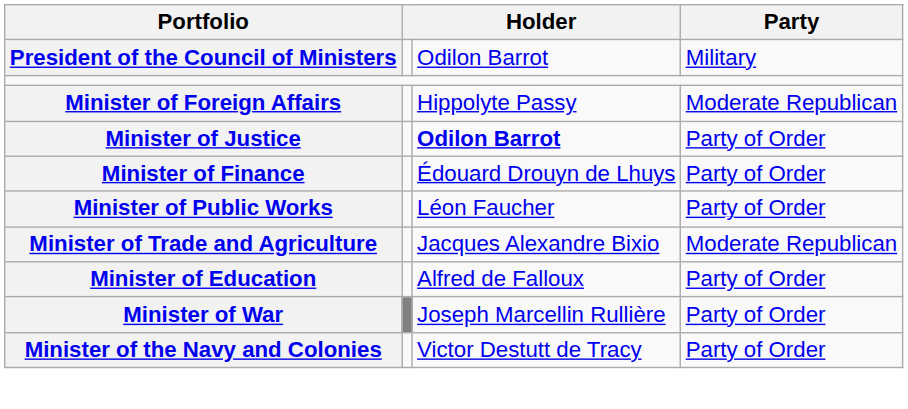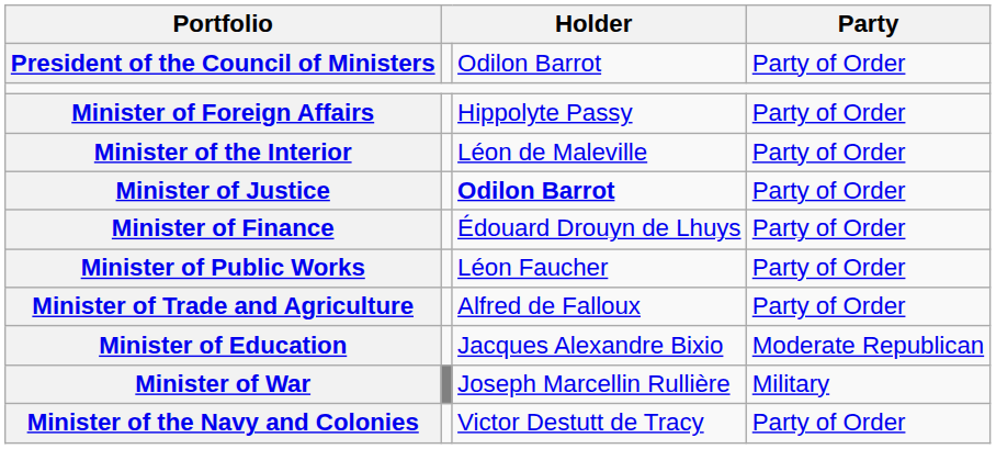President of the Council of Ministers | Party: Military -> Party of Order
Minister of Foreign Affairs | Party: Moderate Republican -> Party of Order
+ row: Minister of the Interior | Léon de Maleville | Party of Order
Minister of Trade and Agriculture | column 3: Jacques Alexandre Bixio -> Alfred de Falloux
Minister of Trade and Agriculture | Party: Moderate Republican -> Party of Order
Minister of Education | column 3: Alfred de Falloux -> Jacques Alexandre Bixio
Minister of Education | Party: Party of Order -> Moderate Republican
Minister of War | Party: Party of Order -> Military
